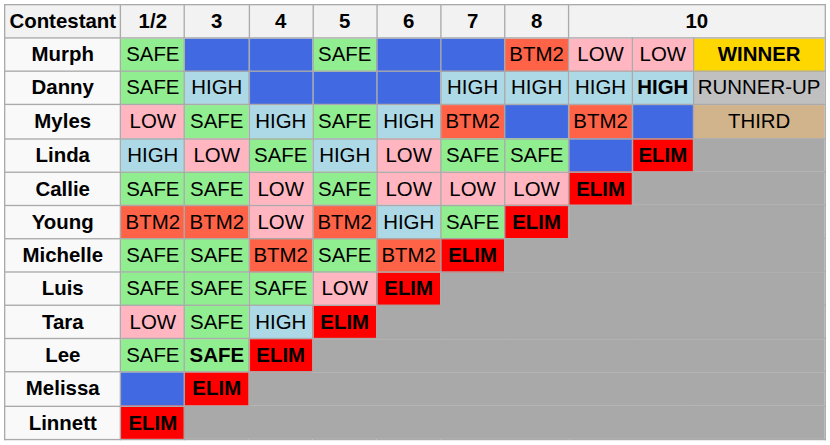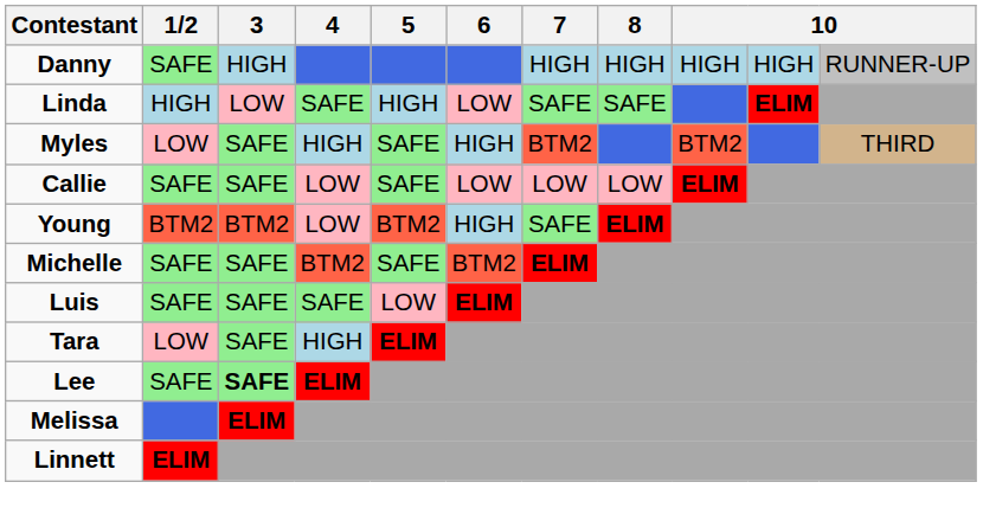- row: Murph | SAFE | SAFE | BTM2 | LOW | LOW | WINNER
Danny | column 10: bold -> normal
rows swapped: Myles <-> Linda
